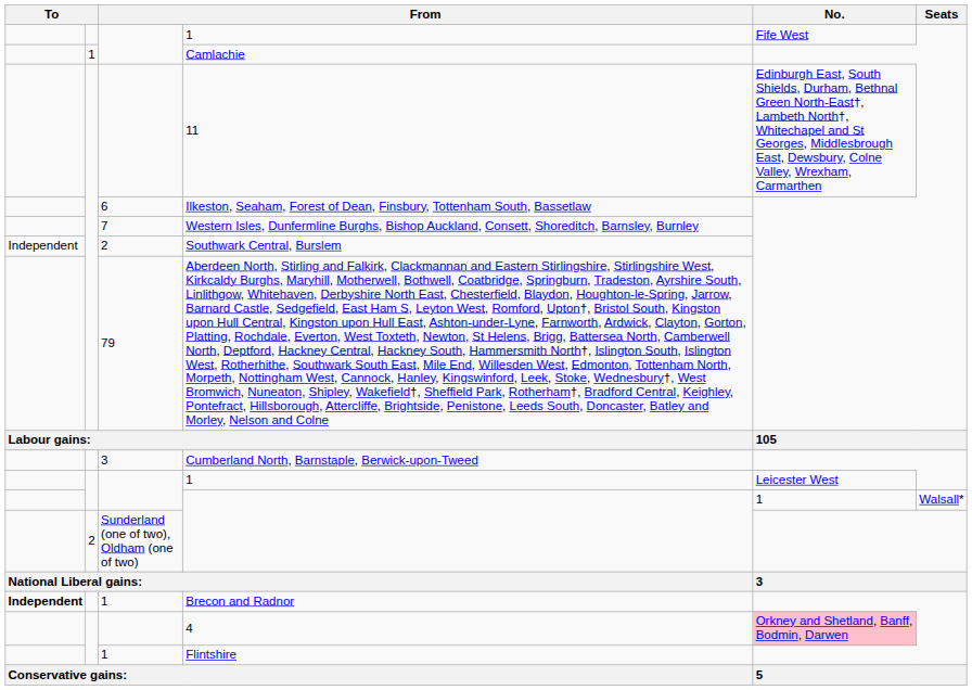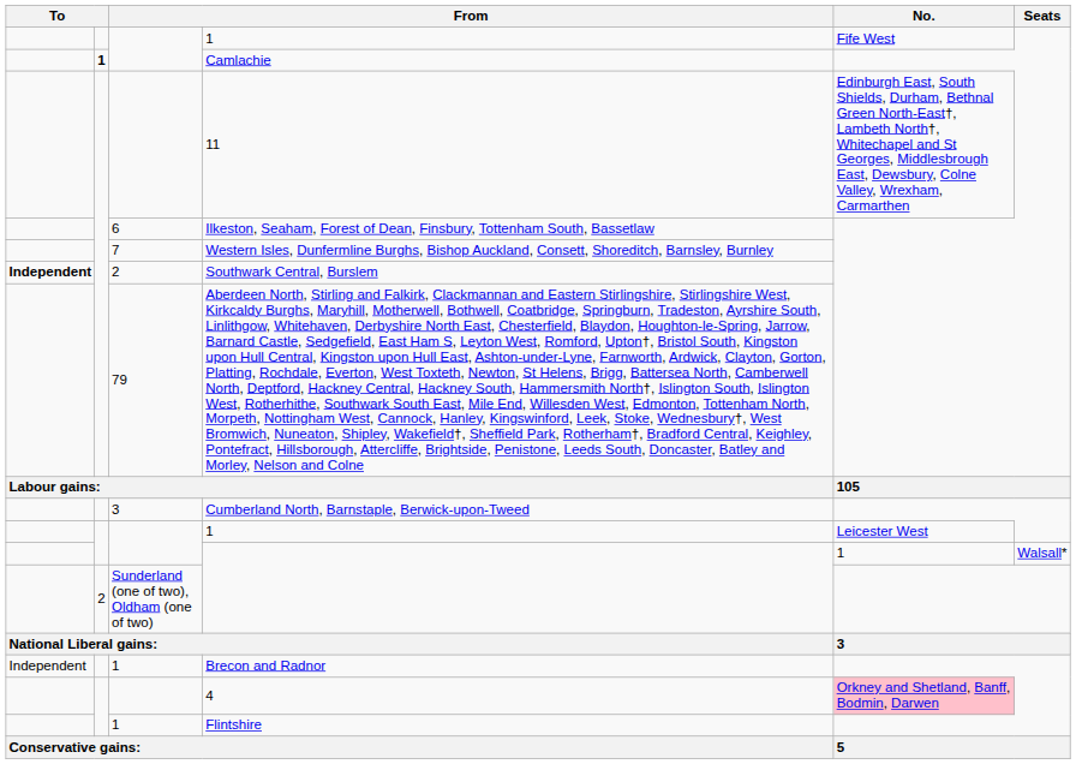Camlachie | column 2: normal -> bold
Southwark Central, Burslem | column 1: normal -> bold
Brecon and Radnor | column 1: bold -> normal
